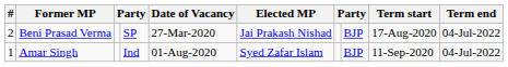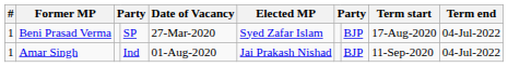Beni Prasad Verma | #: 2 -> 1
Beni Prasad Verma | Elected MP: Jai Prakash Nishad -> Syed Zafar Islam
Amar Singh | Elected MP: Syed Zafar Islam -> Jai Prakash Nishad
